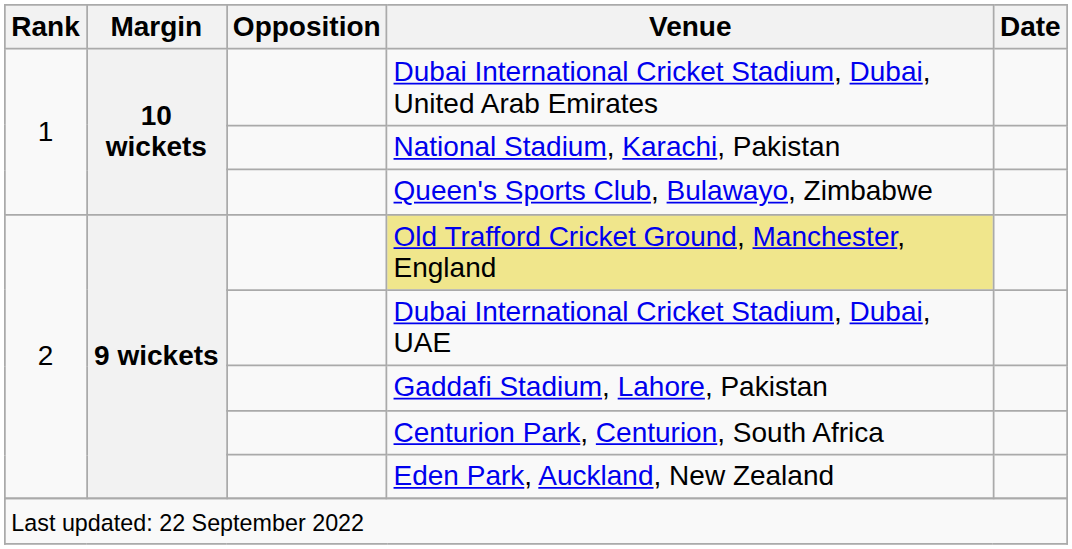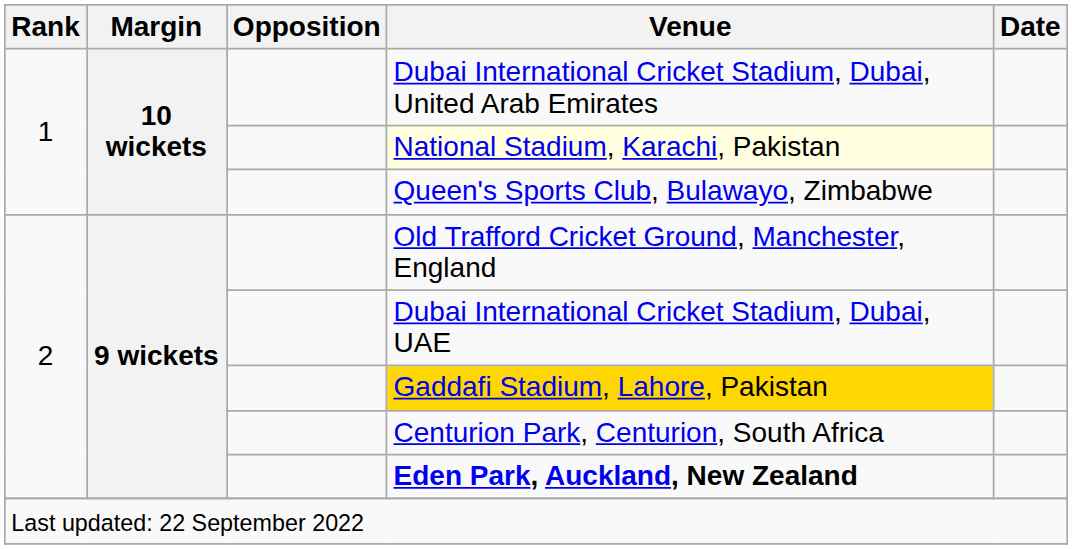National Stadium, Karachi, Pakistan | Venue: no background -> lightyellow background
Old Trafford Cricket Ground, Manchester, England | Venue: khaki background -> no background
Gaddafi Stadium, Lahore, Pakistan | Venue: no background -> gold background
Eden Park, Auckland, New Zealand | Venue: normal -> bold
